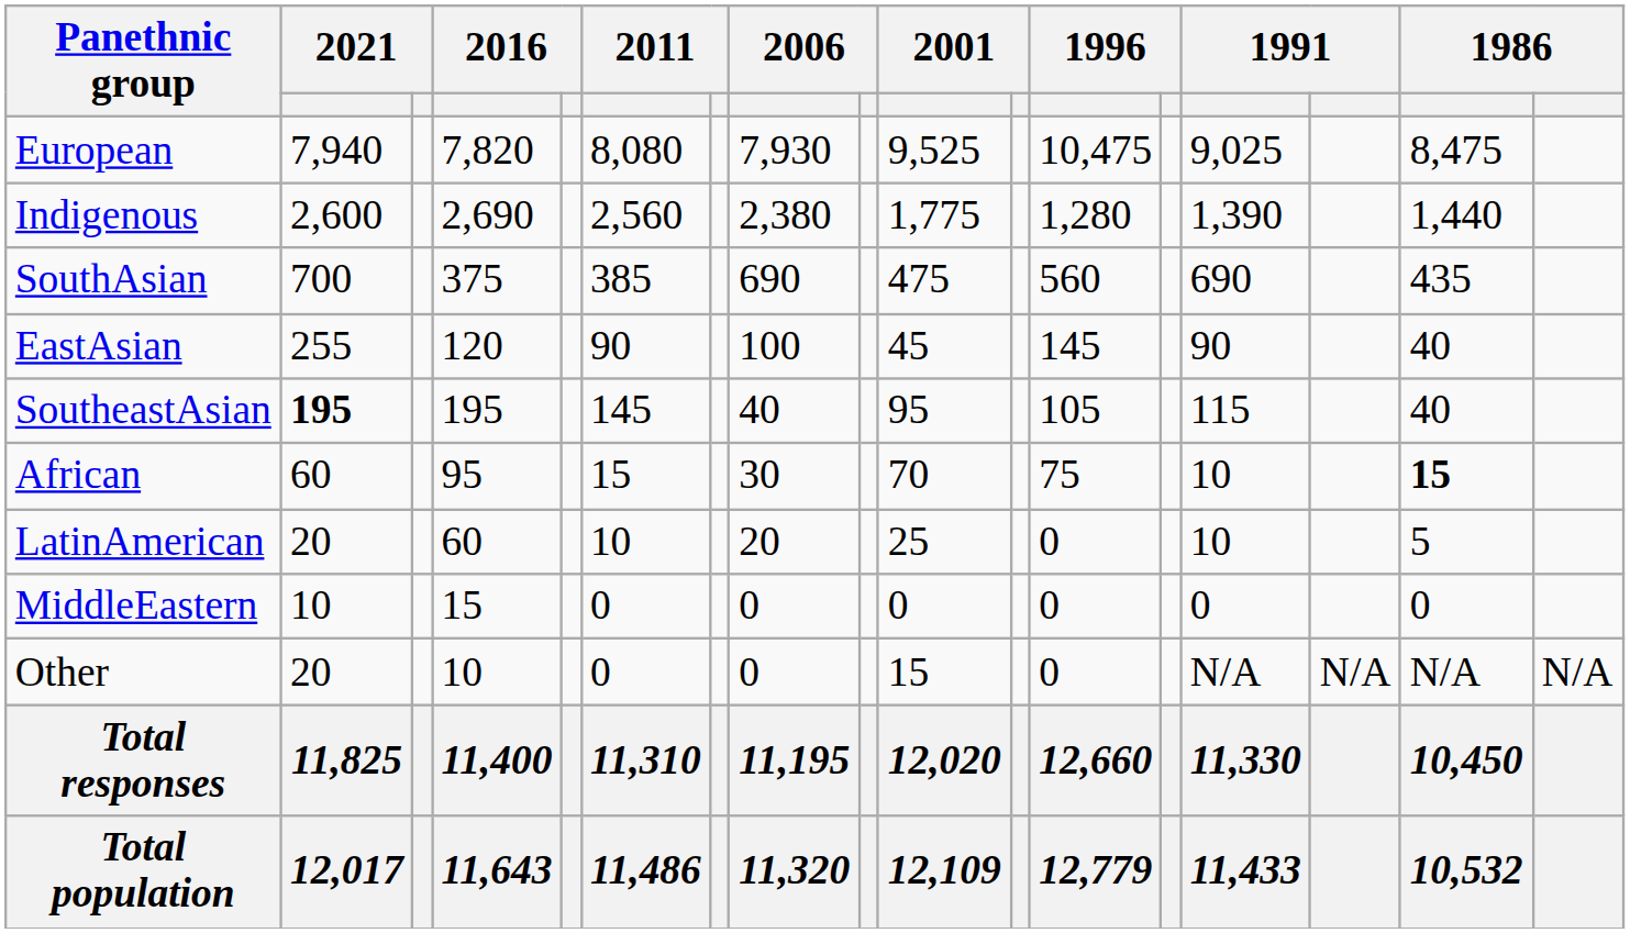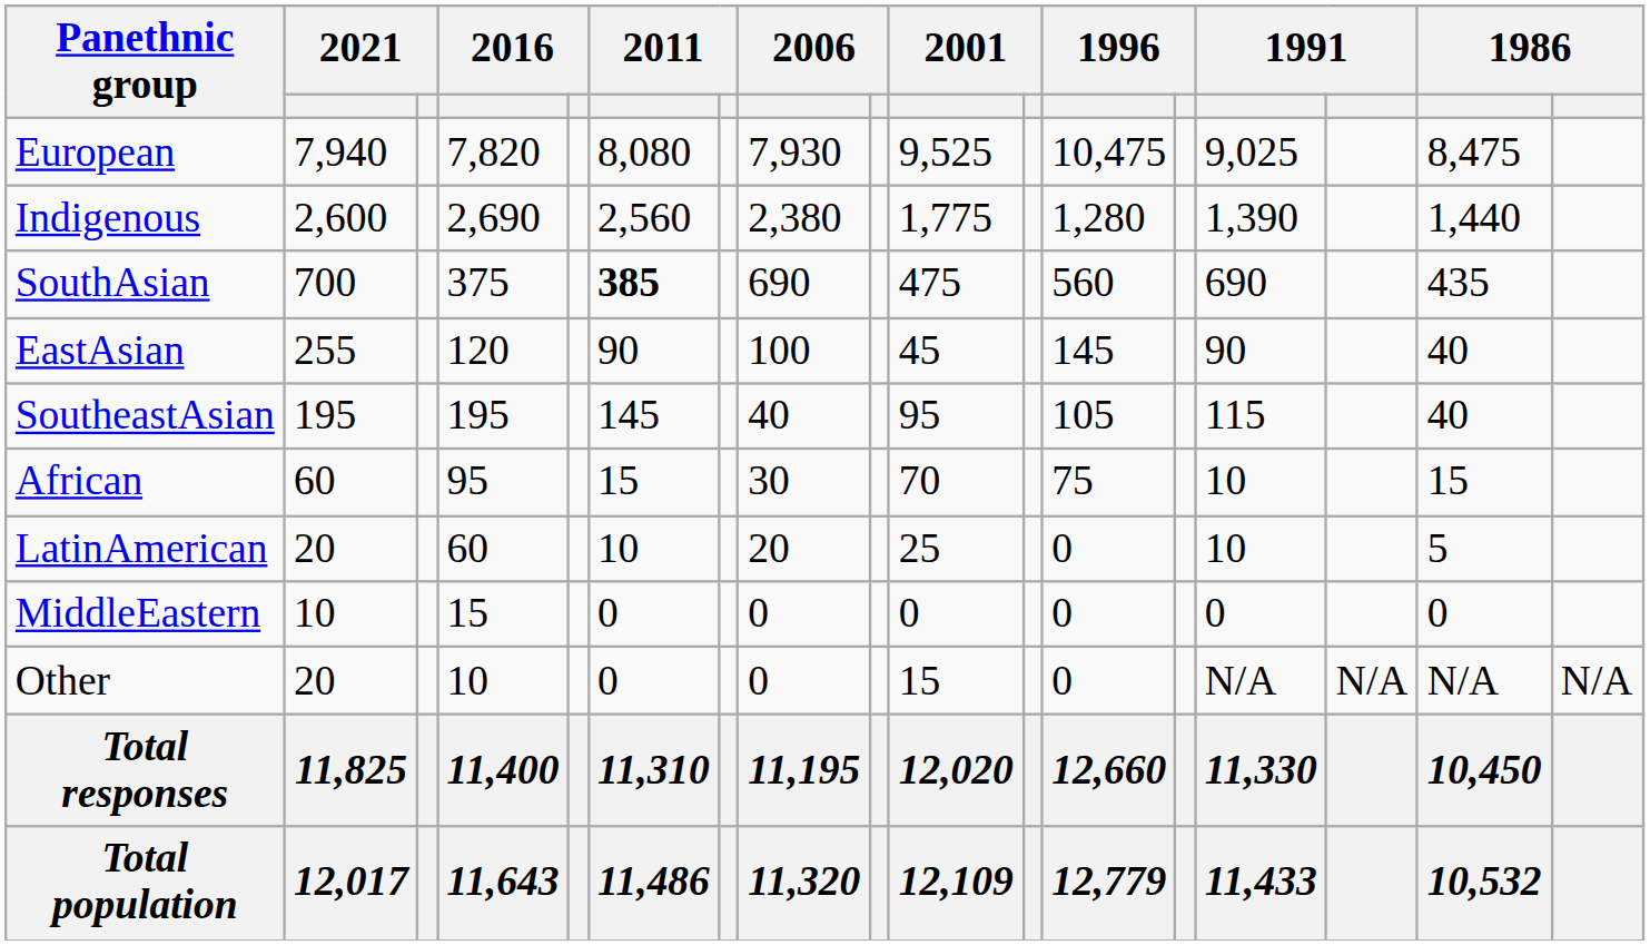SouthAsian | column 6: normal -> bold
SoutheastAsian | column 2: bold -> normal
African | column 16: bold -> normal
